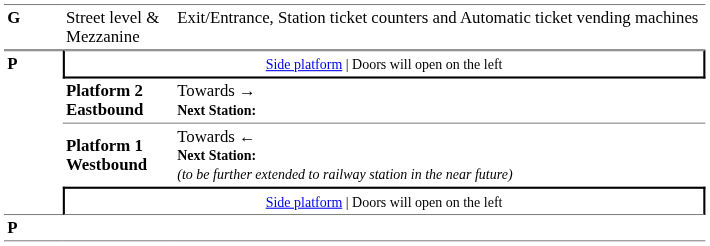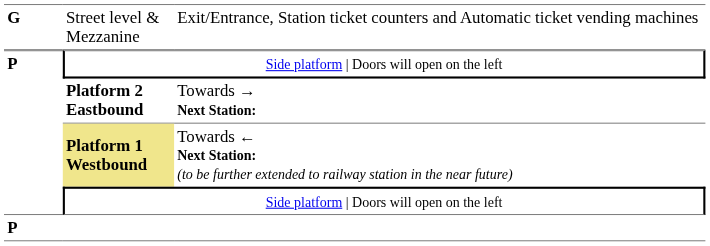Platform 1 Westbound | column 2: no background -> khaki background
